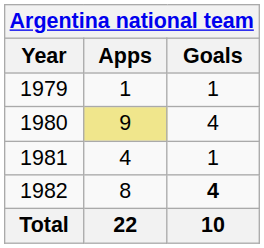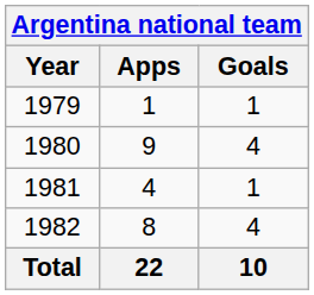1980 | Apps: khaki background -> no background
1982 | Goals: bold -> normal
